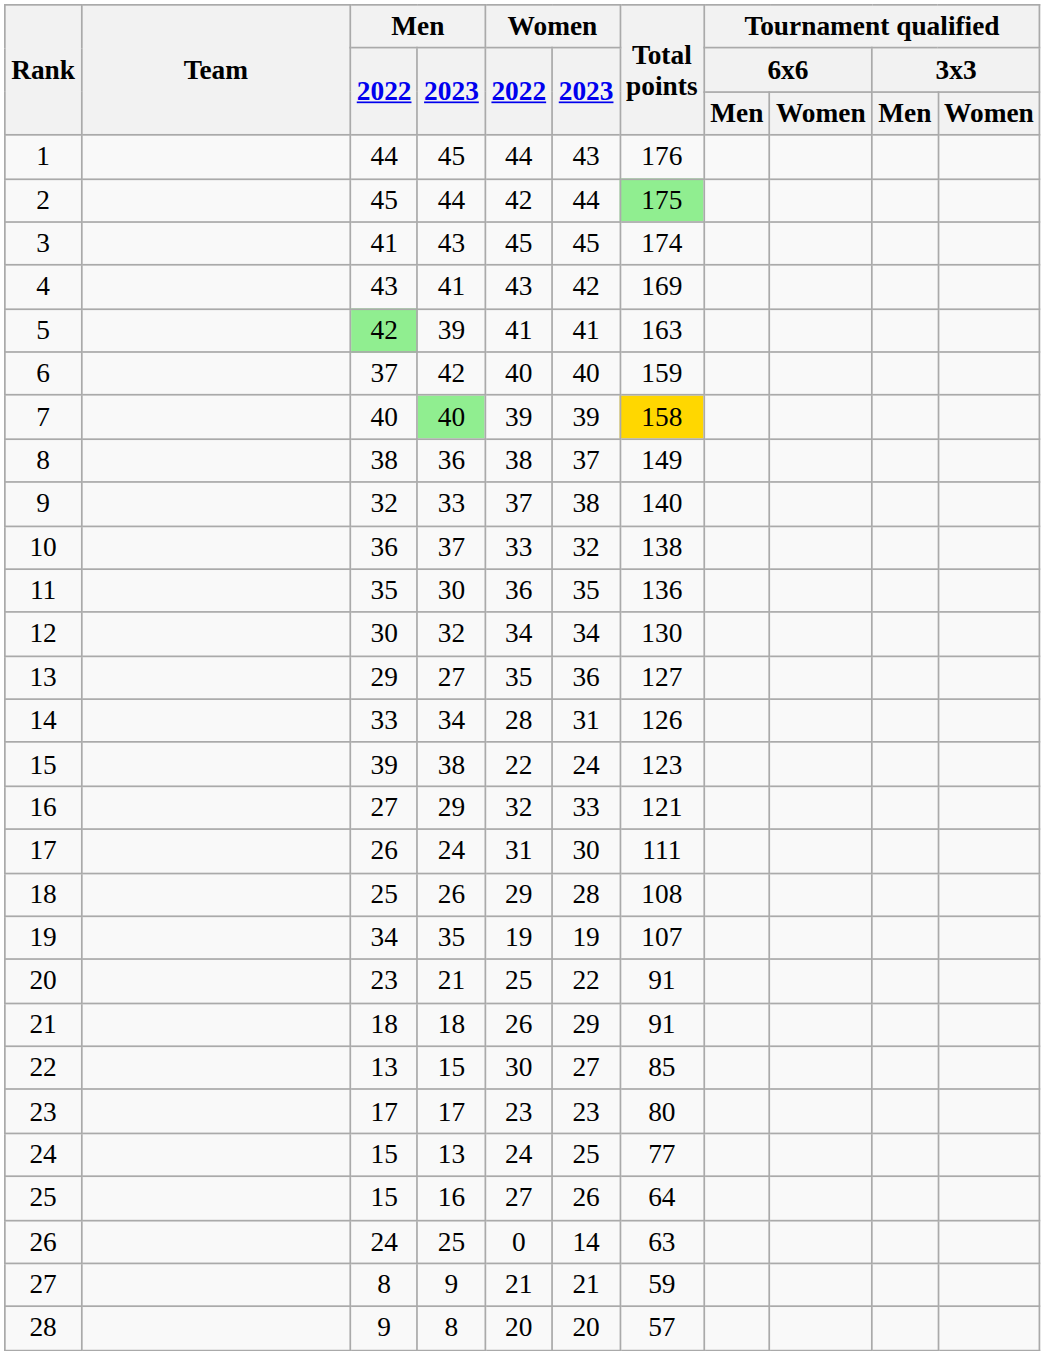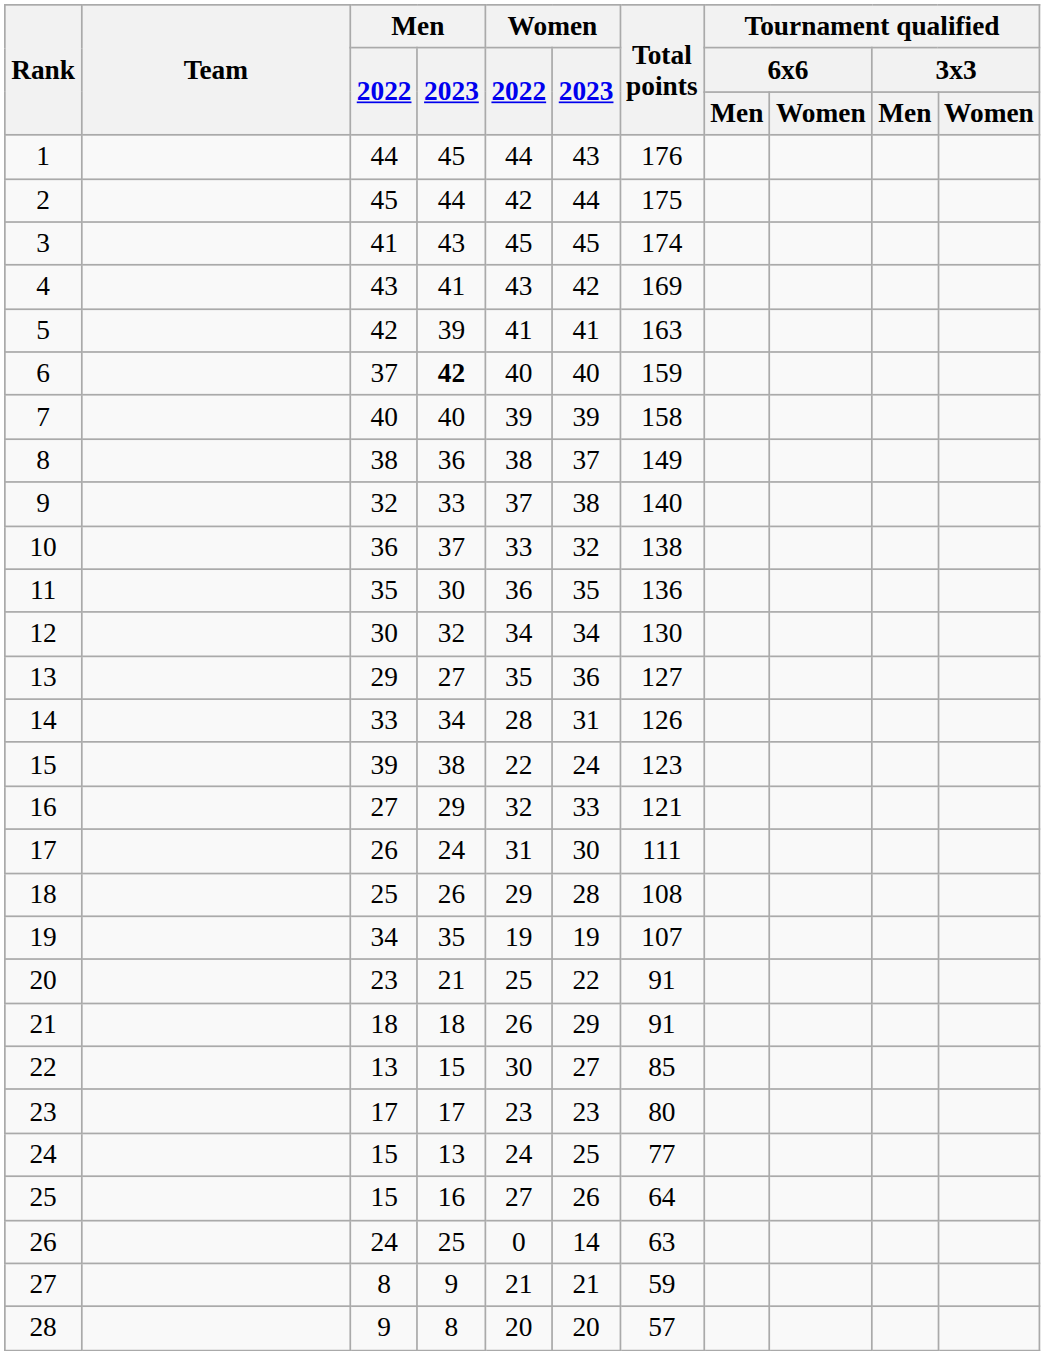2 | Total points: lightgreen background -> no background
5 | Men / 2022: lightgreen background -> no background
6 | Men / 2023: normal -> bold
7 | Men / 2023: lightgreen background -> no background
7 | Total points: gold background -> no background
